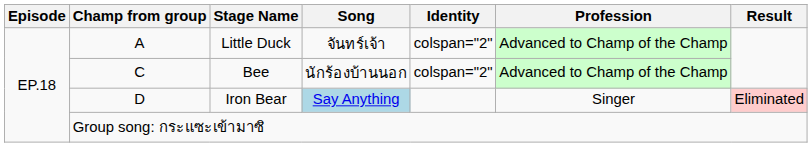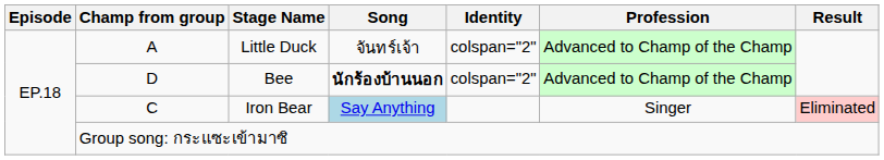Bee | Champ from group: C -> D
Bee | Song: normal -> bold
Iron Bear | Champ from group: D -> C
